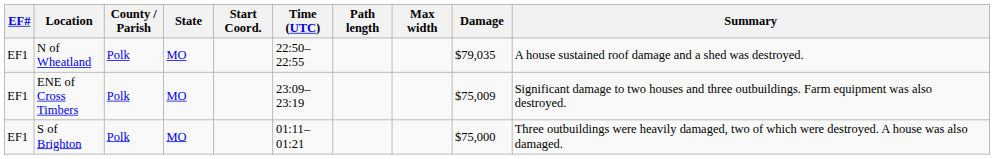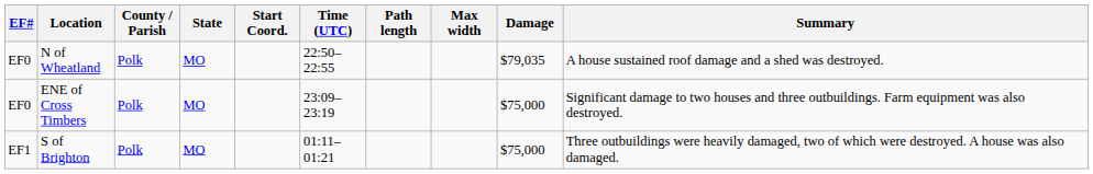N of Wheatland | EF#: EF1 -> EF0
ENE of Cross Timbers | EF#: EF1 -> EF0
ENE of Cross Timbers | Damage: $75,009 -> $75,000
